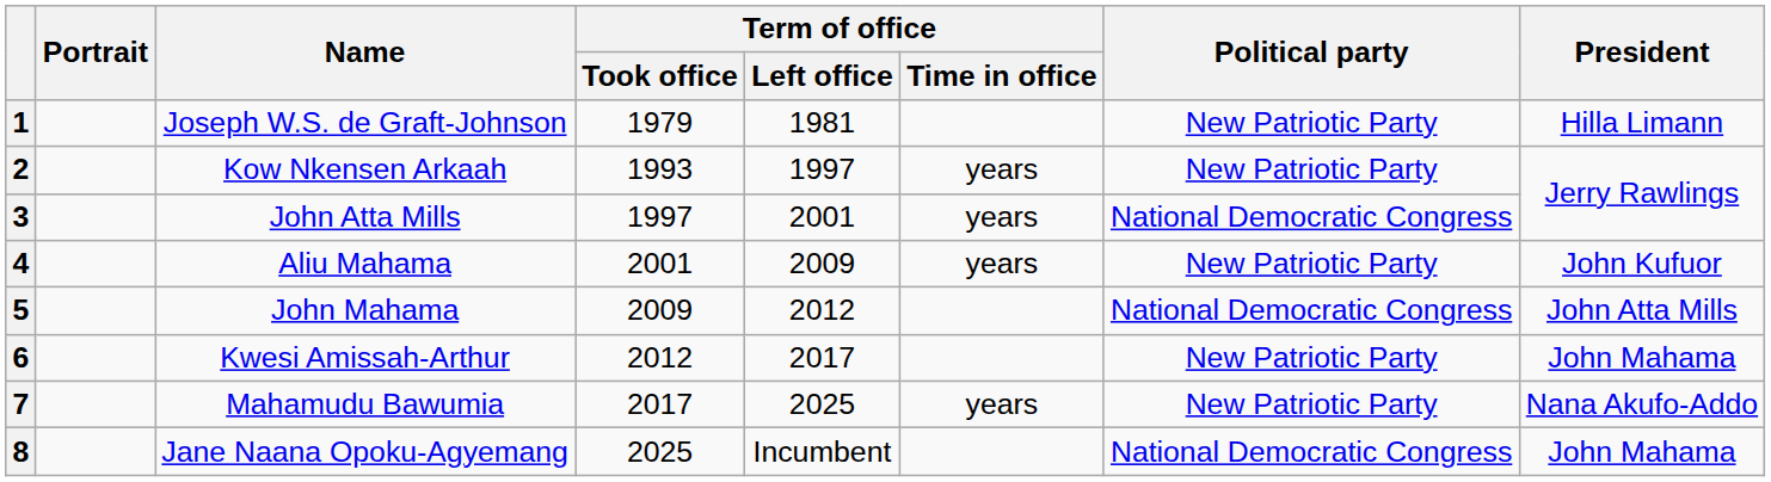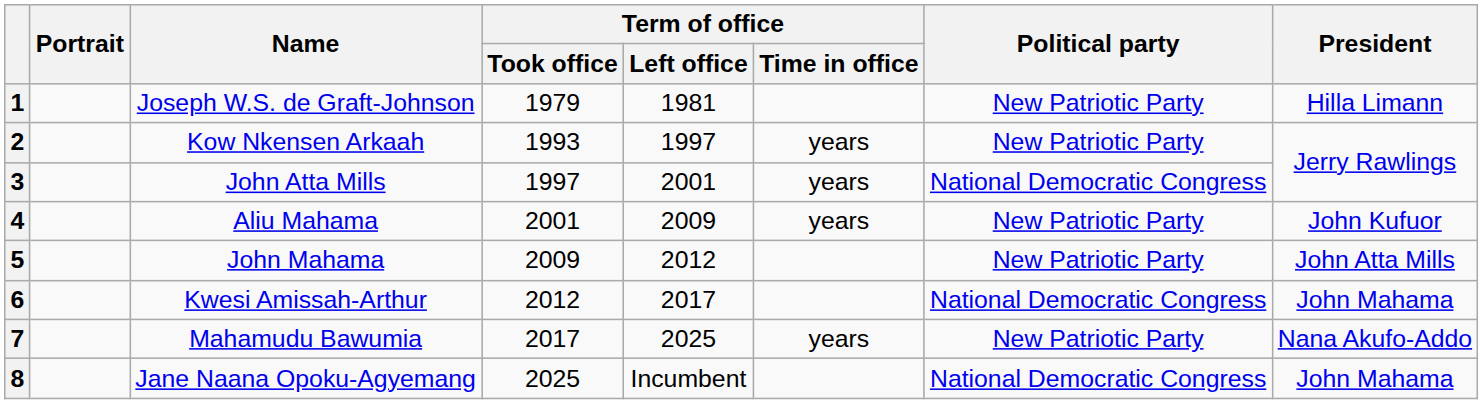5 | Political party: National Democratic Congress -> New Patriotic Party
6 | Political party: New Patriotic Party -> National Democratic Congress
